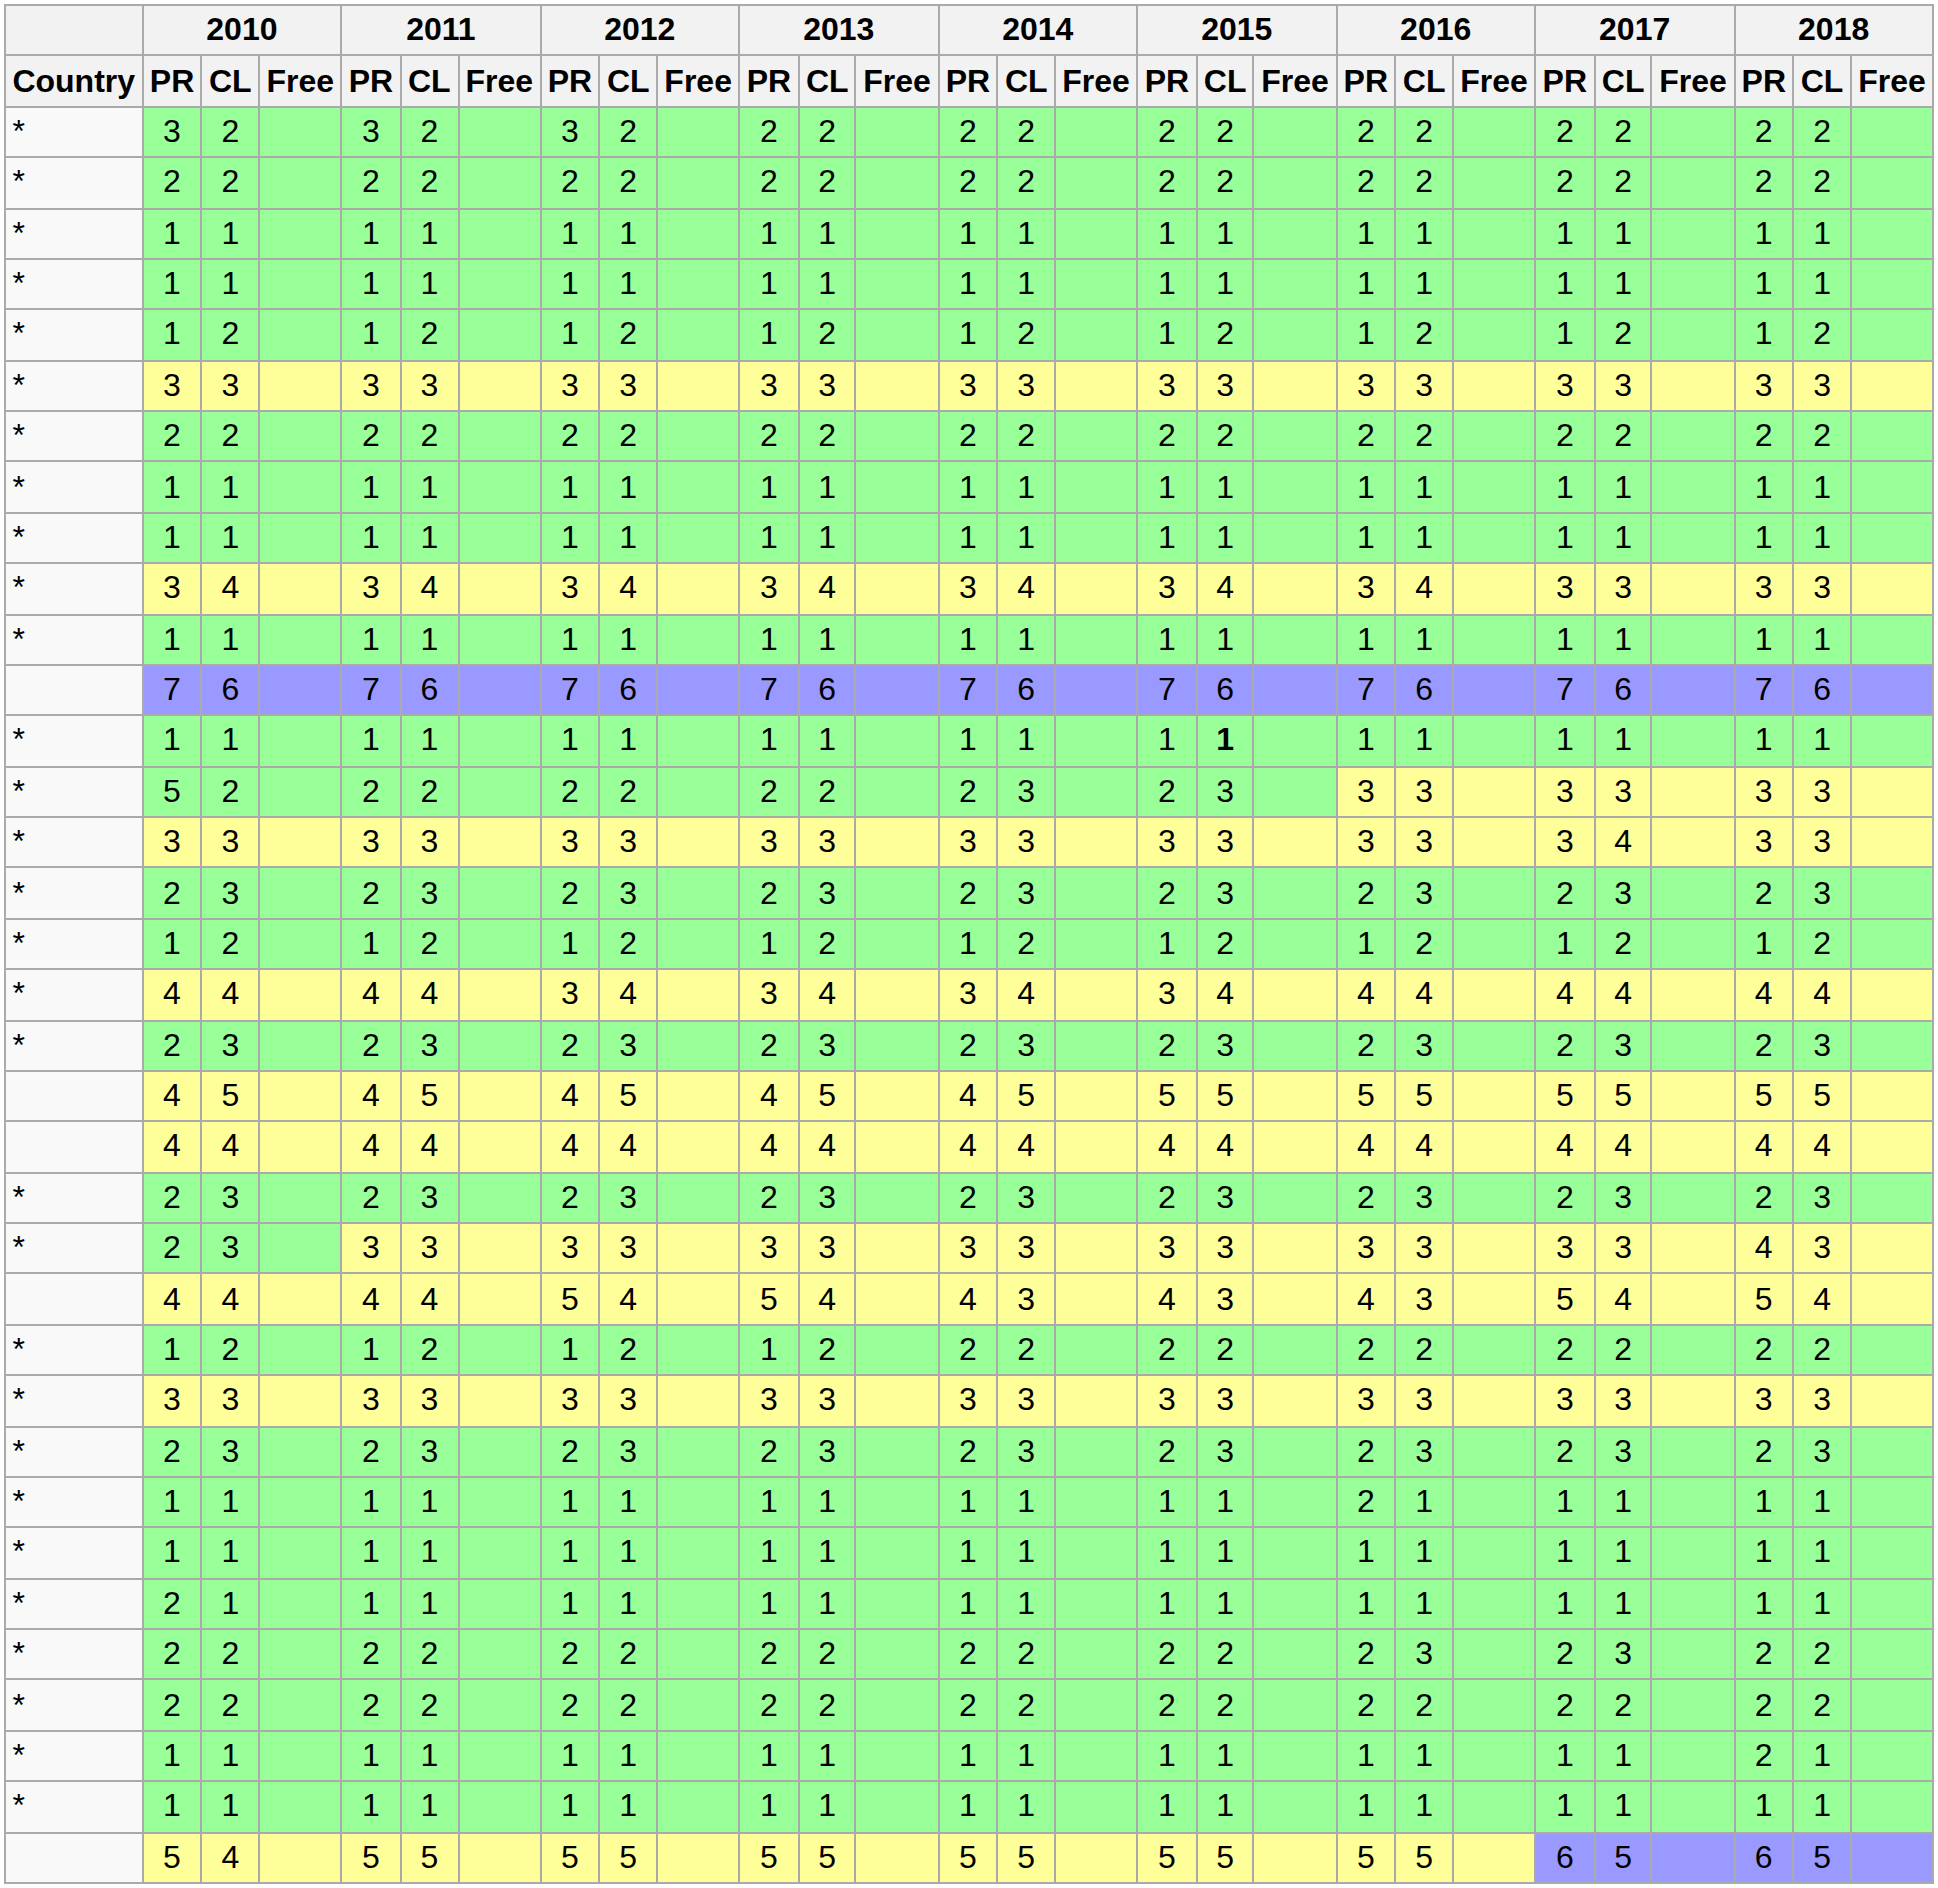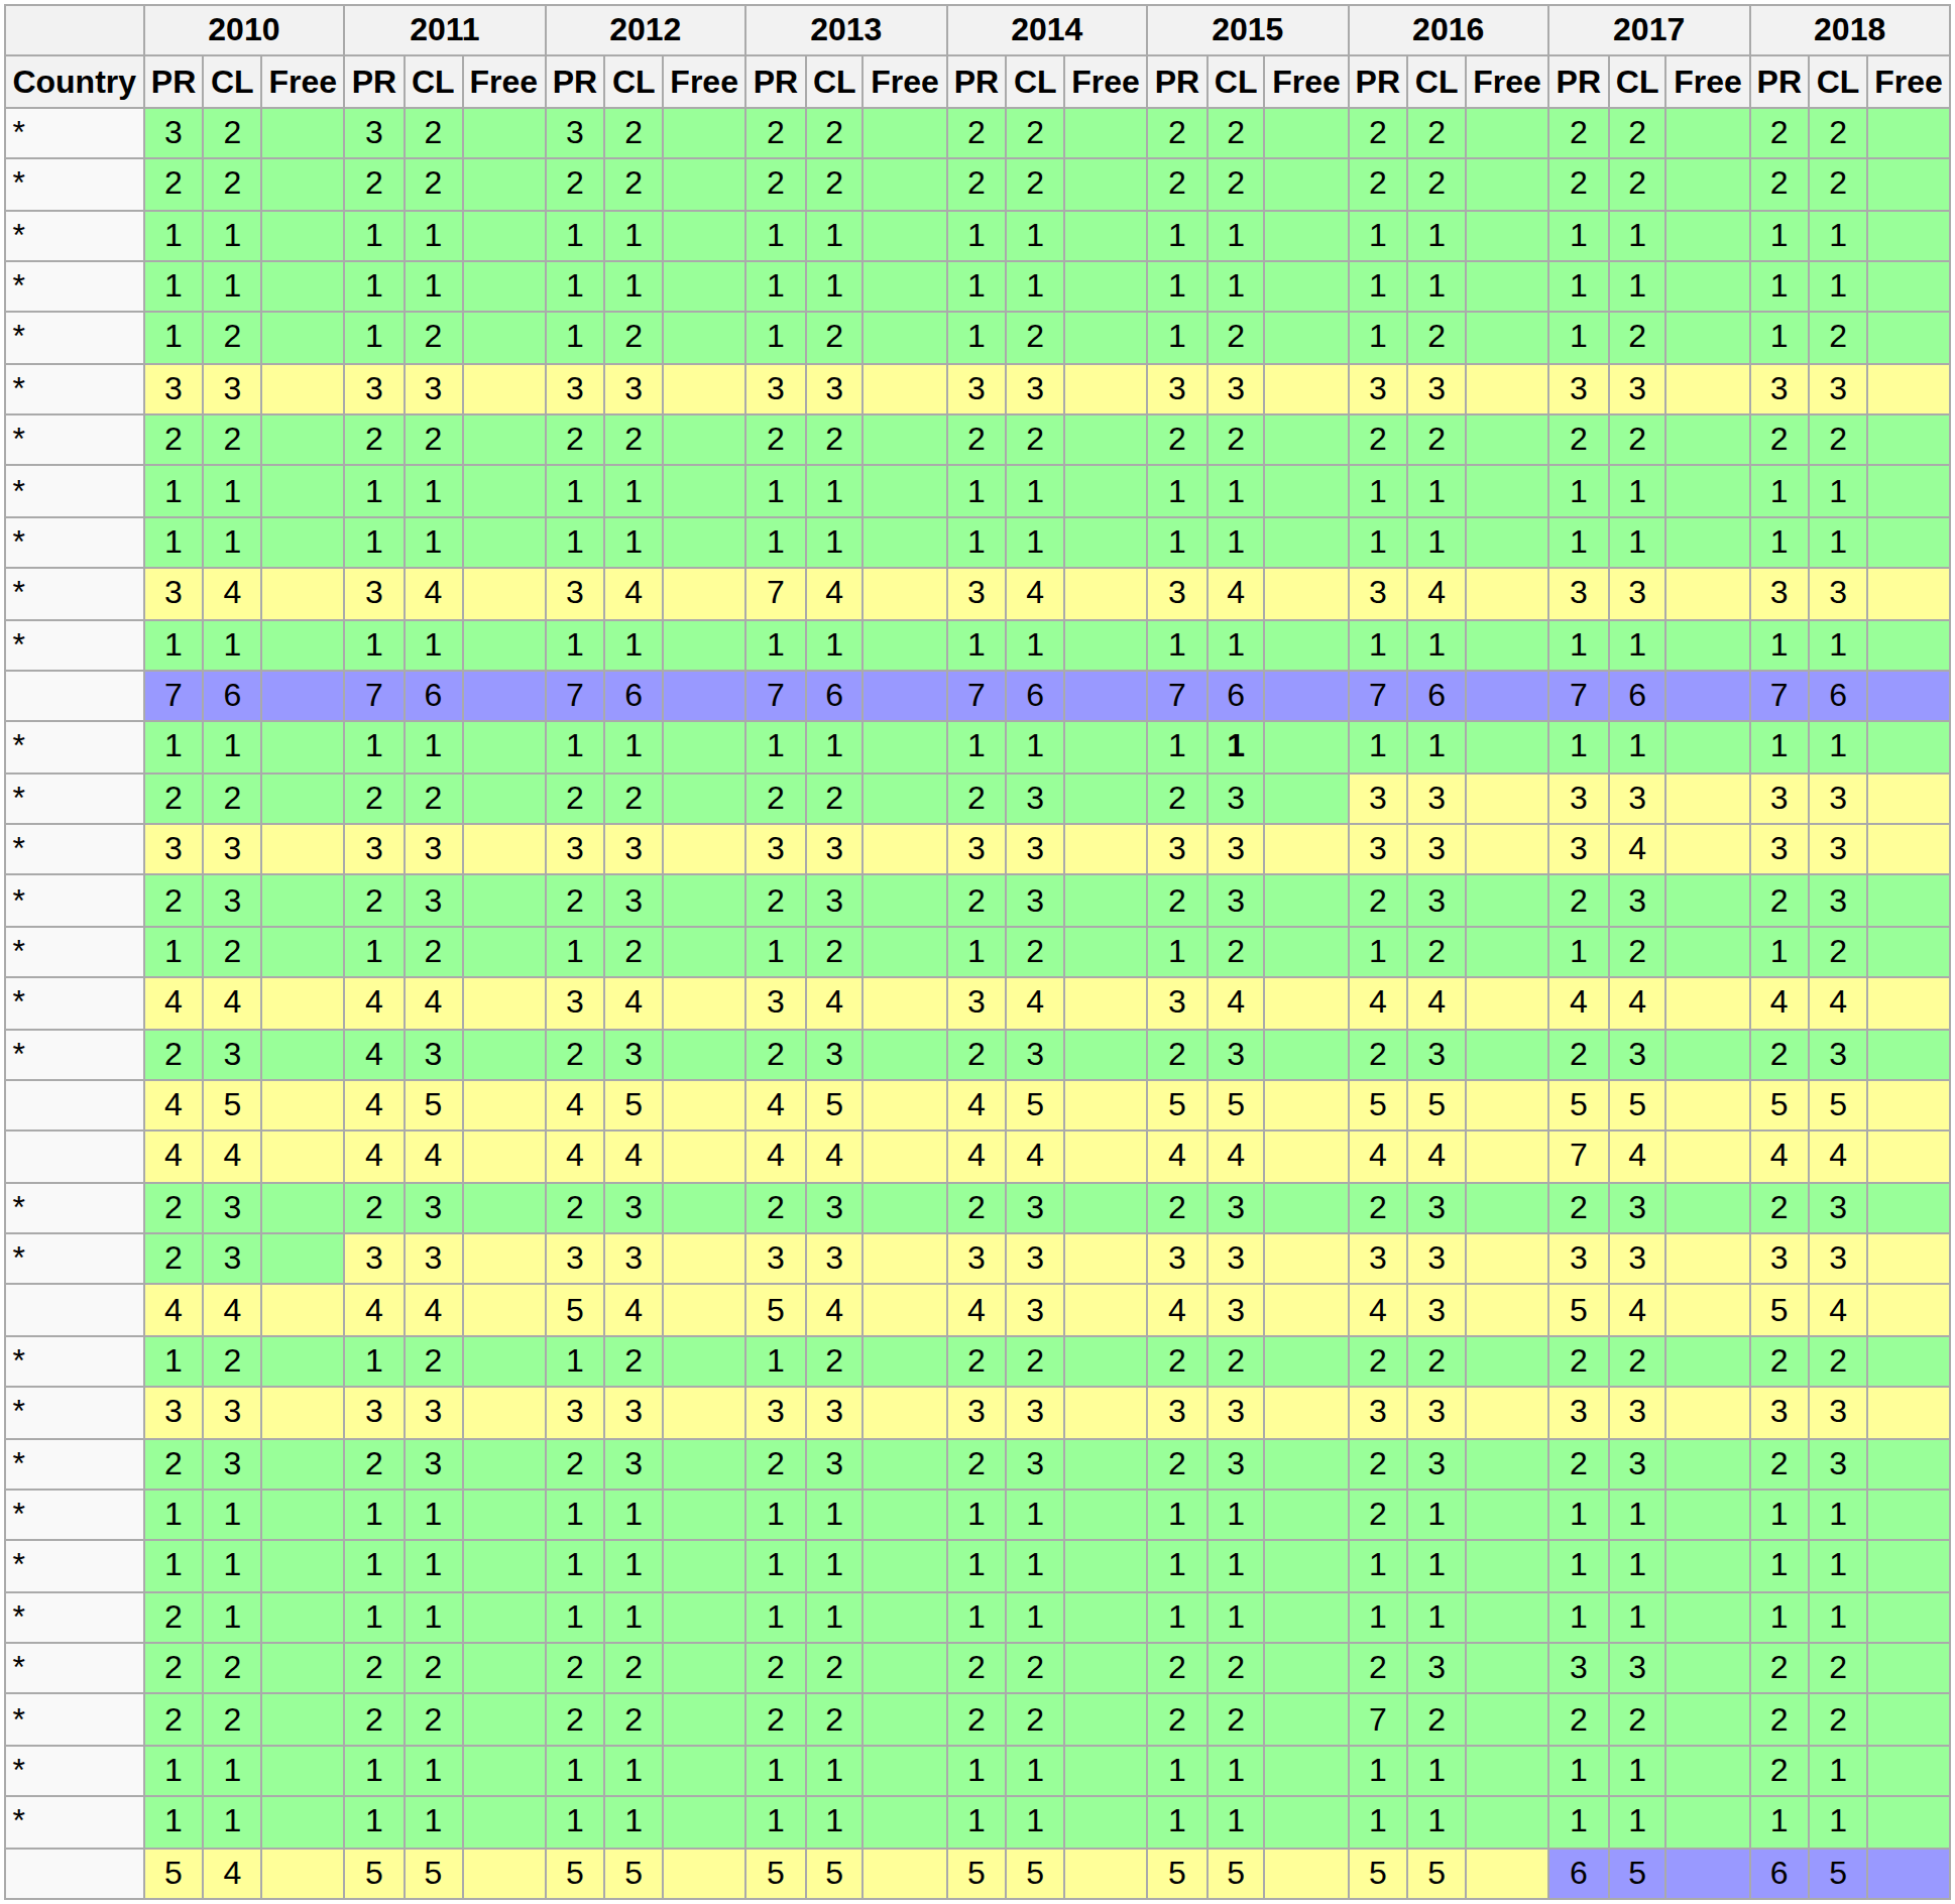row 12 | 2013 / PR: 3 -> 7
row 16 | 2010 / PR: 5 -> 2
row 21 | 2011 / PR: 2 -> 4
row 23 | 2017 / PR: 4 -> 7
row 25 | 2018 / PR: 4 -> 3
row 33 | 2017 / PR: 2 -> 3
row 34 | 2016 / PR: 2 -> 7
